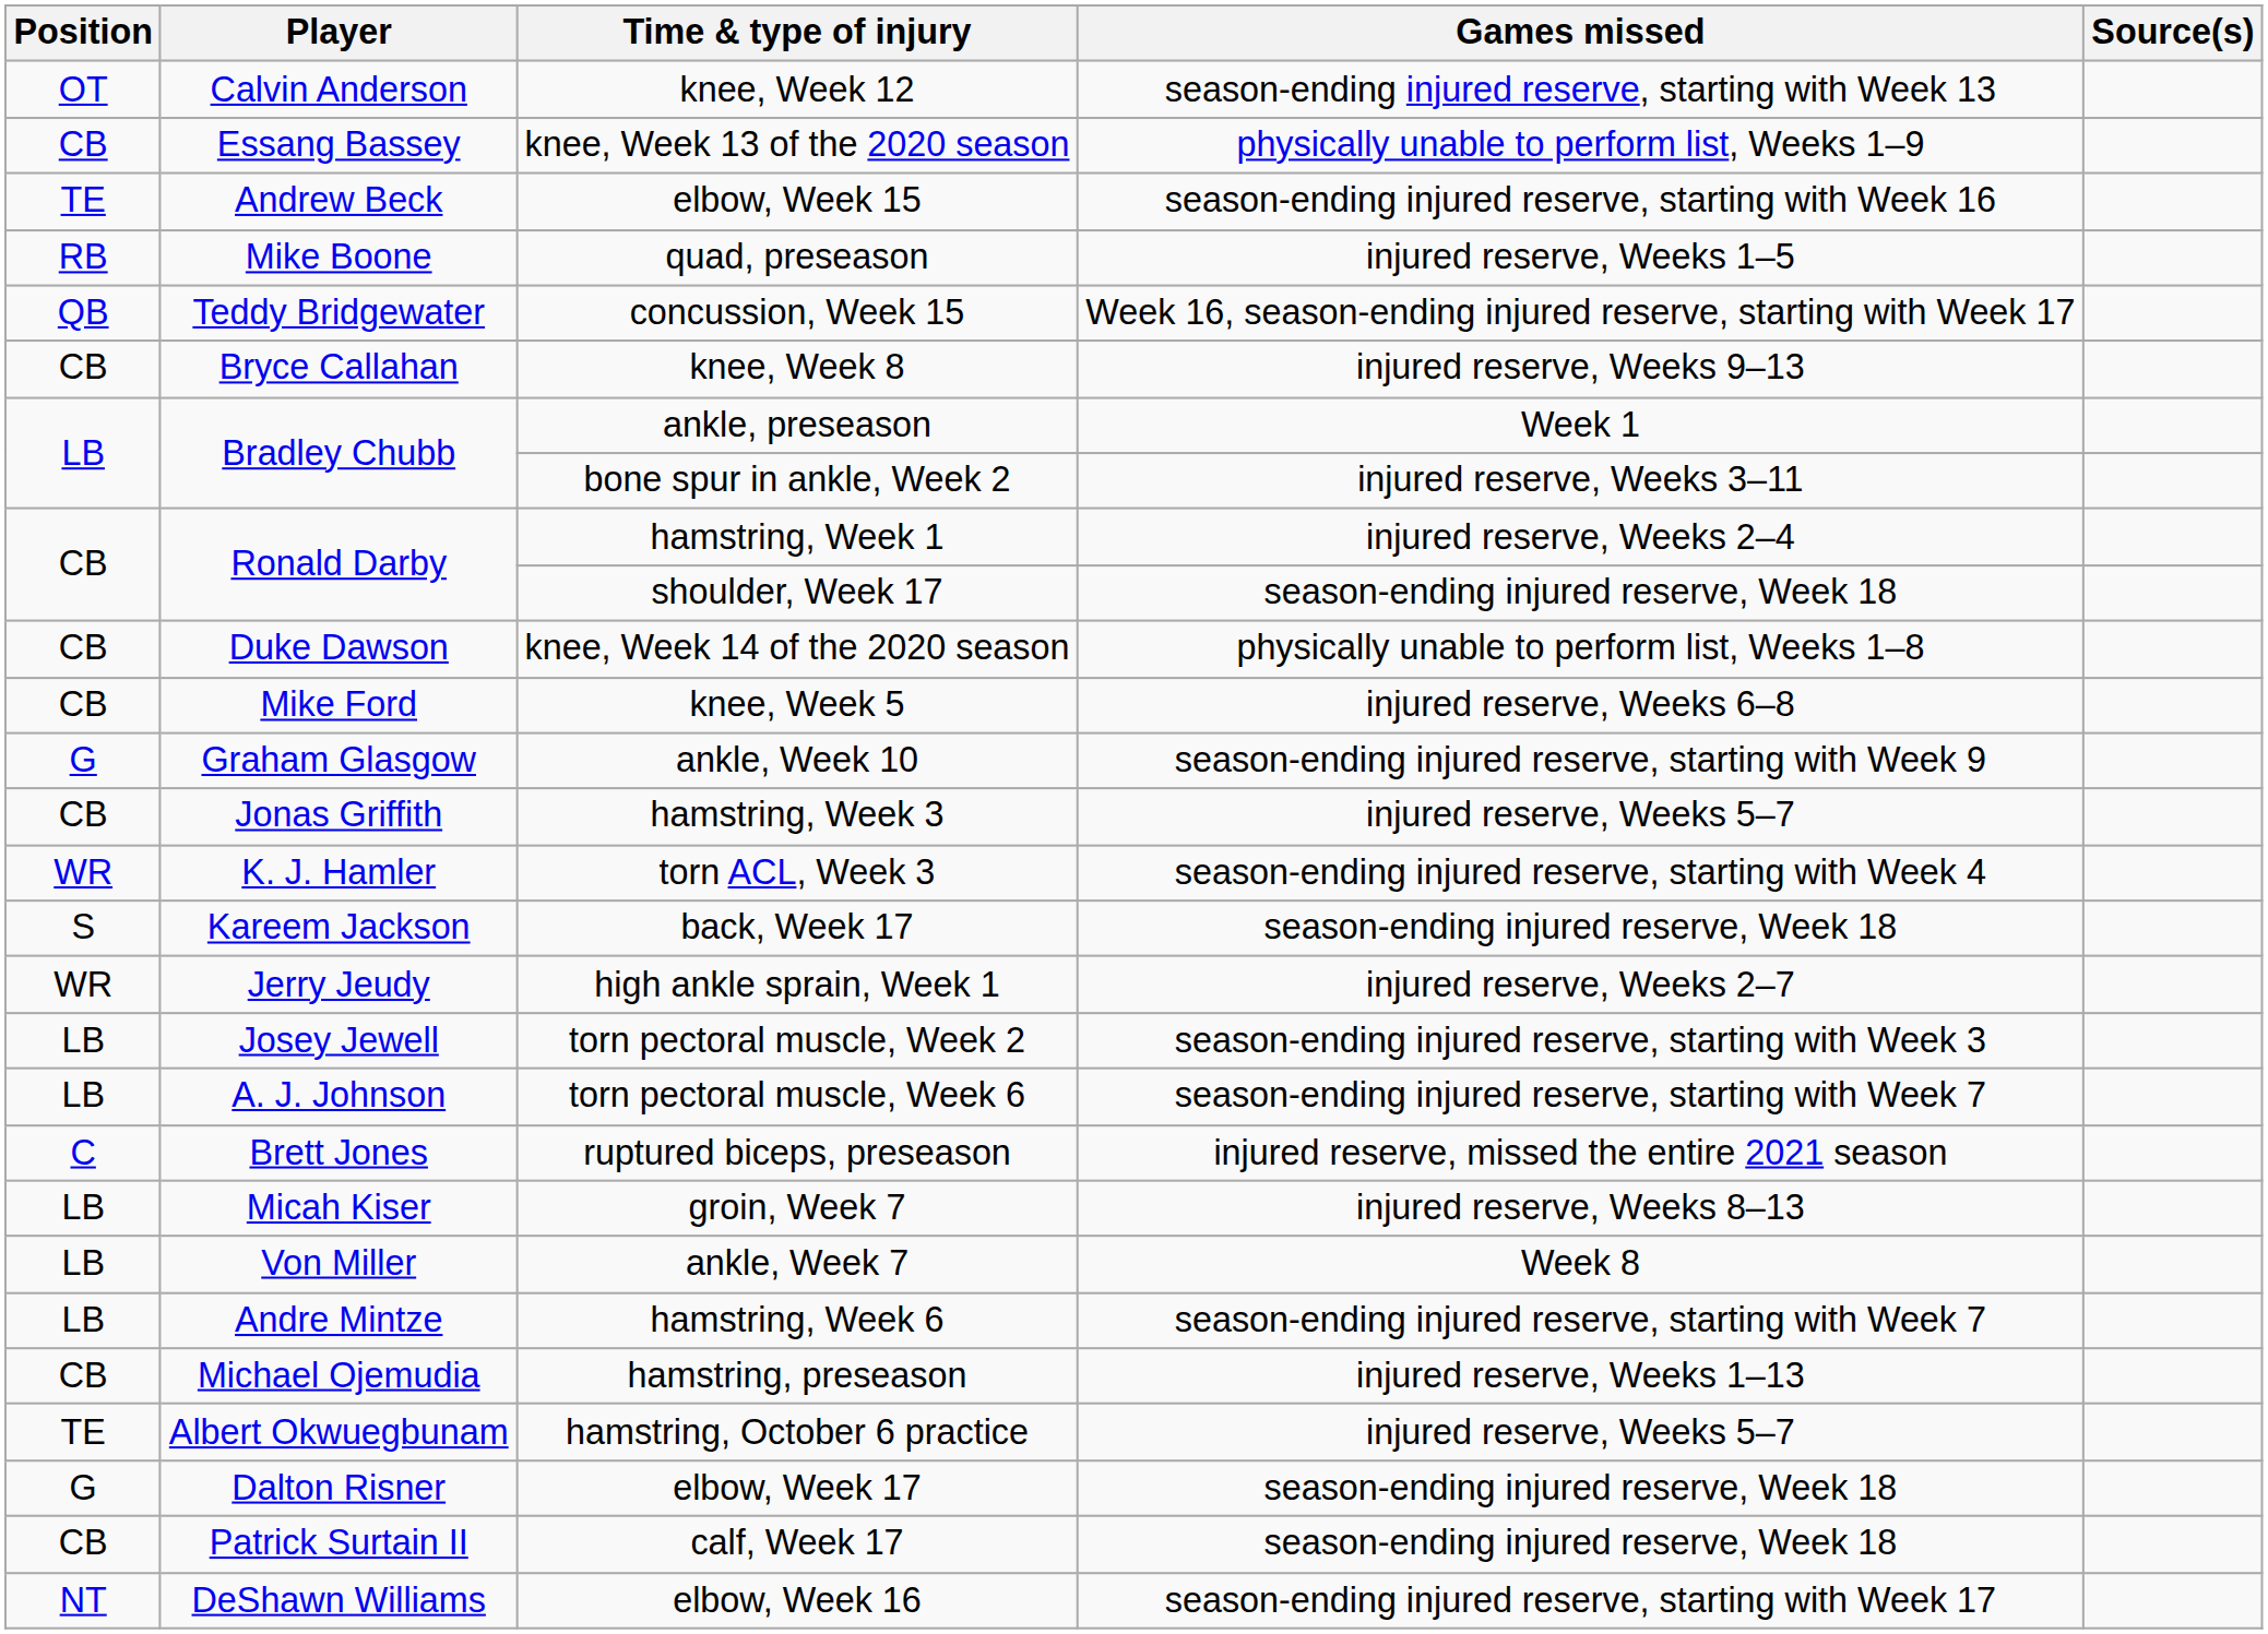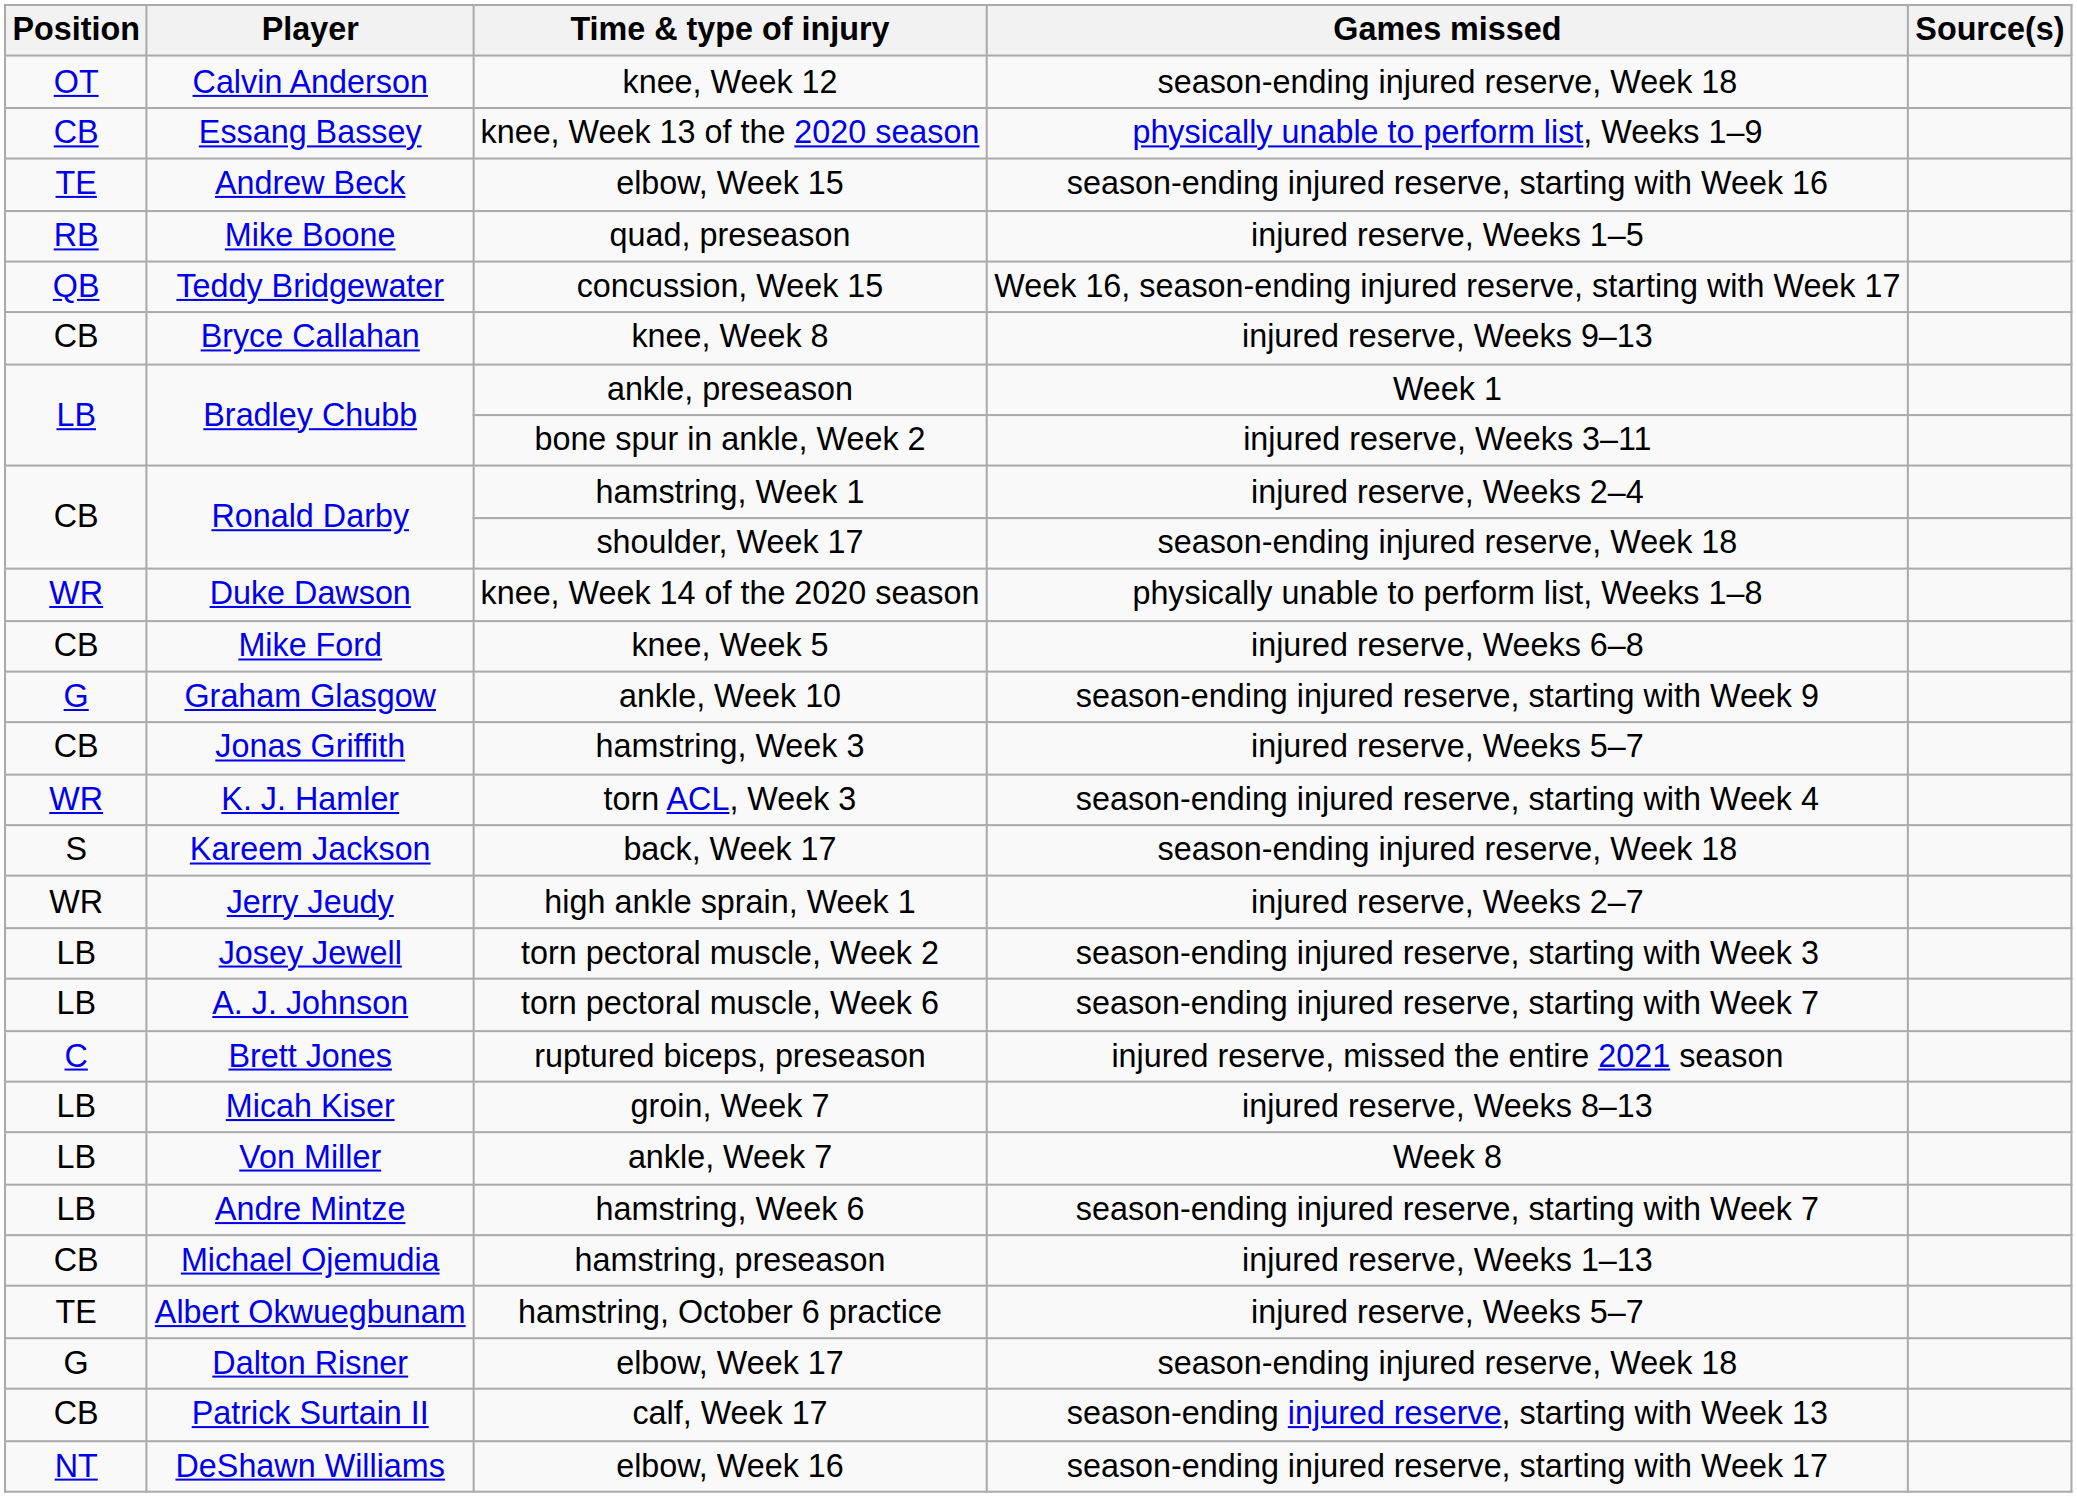knee, Week 12 | Games missed: season-ending injured reserve, starting with Week 13 -> season-ending injured reserve, Week 18
knee, Week 14 of the 2020 season | Position: CB -> WR
calf, Week 17 | Games missed: season-ending injured reserve, Week 18 -> season-ending injured reserve, starting with Week 13
